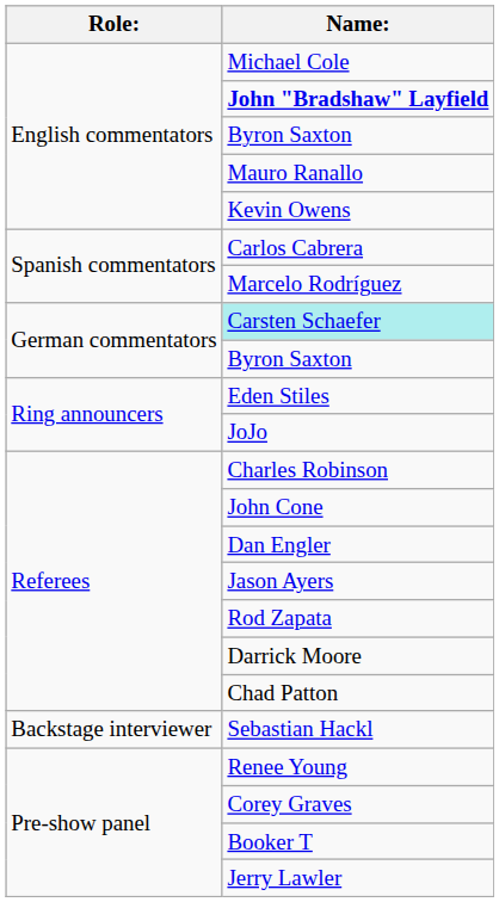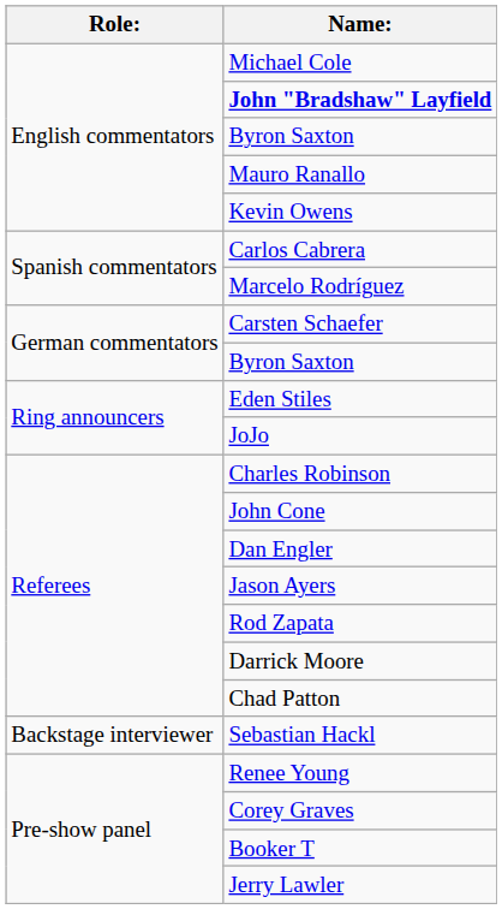row 9 | Name:: paleturquoise background -> no background
